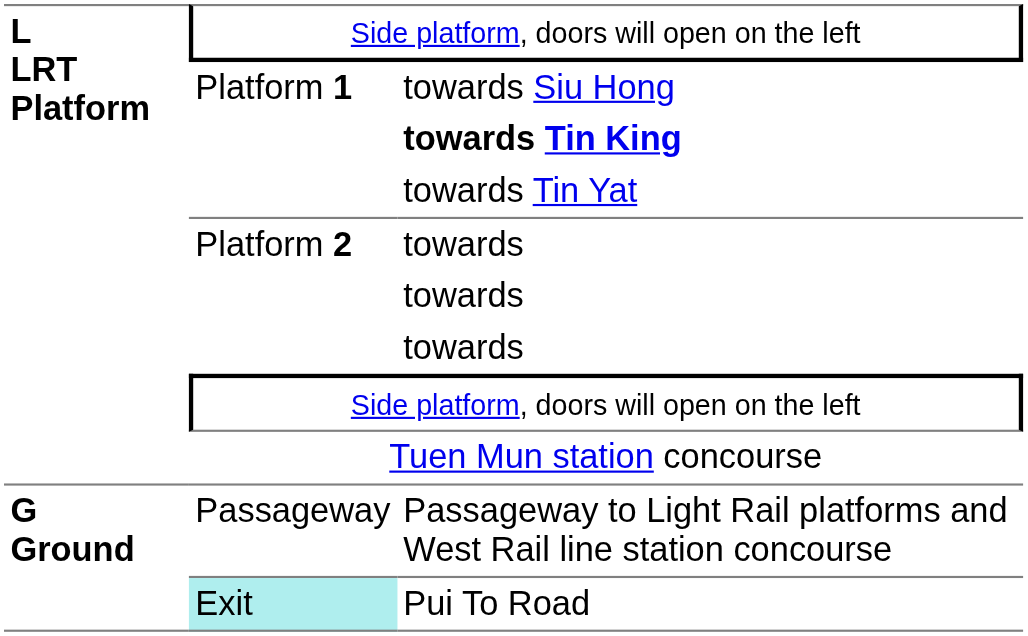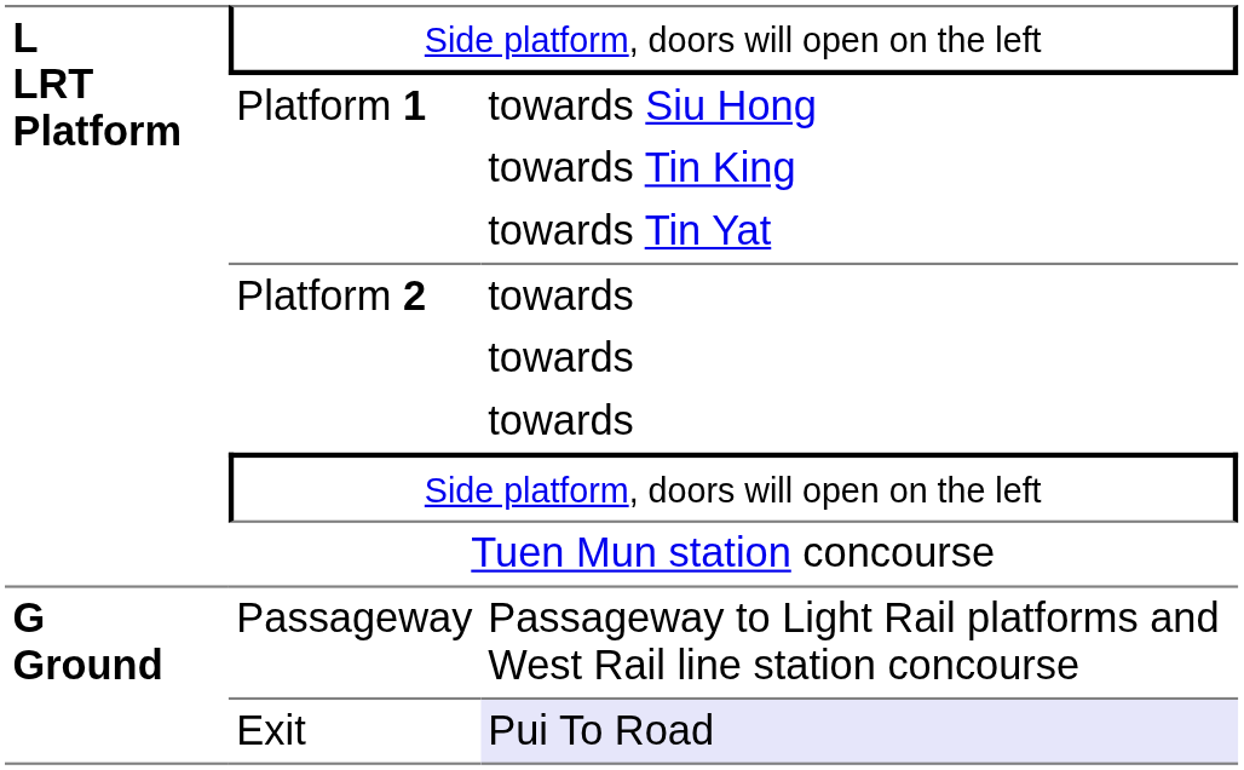towards Tin King | column 3: bold -> normal
Pui To Road | column 2: paleturquoise background -> no background
Pui To Road | column 3: no background -> lavender background
